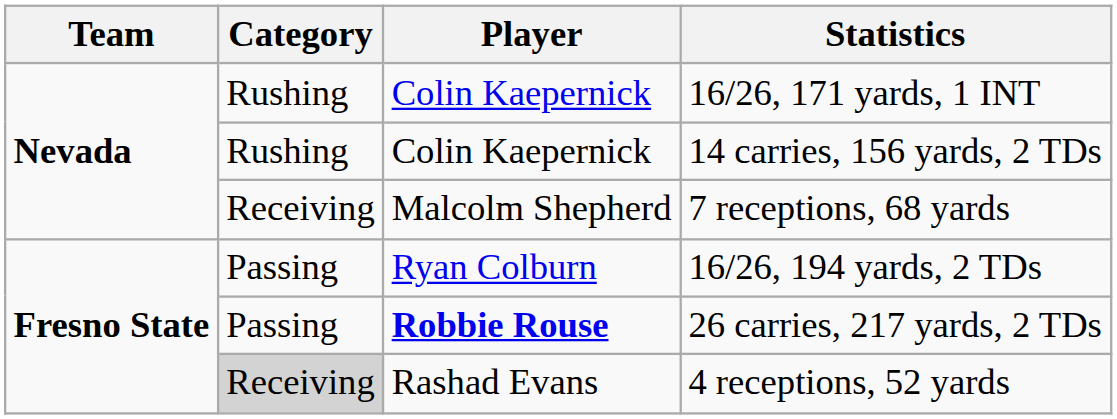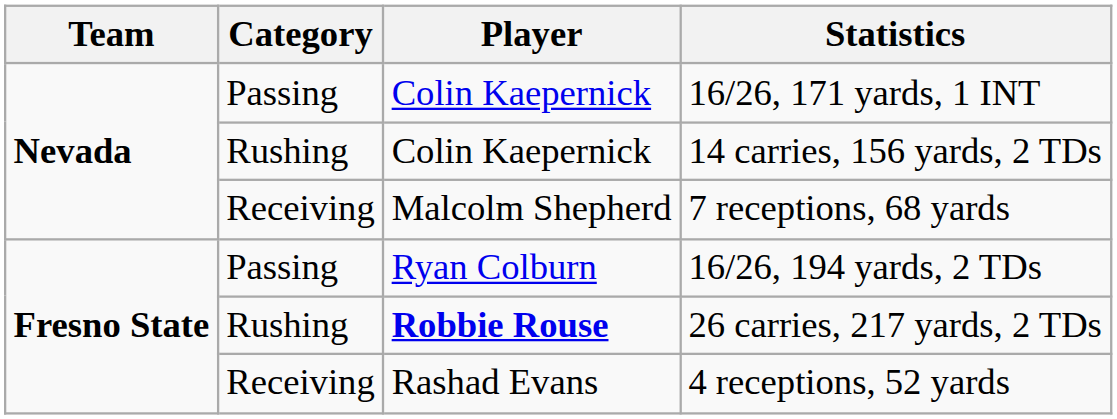16/26, 171 yards, 1 INT | Category: Rushing -> Passing
26 carries, 217 yards, 2 TDs | Category: Passing -> Rushing
4 receptions, 52 yards | Category: lightgrey background -> no background
